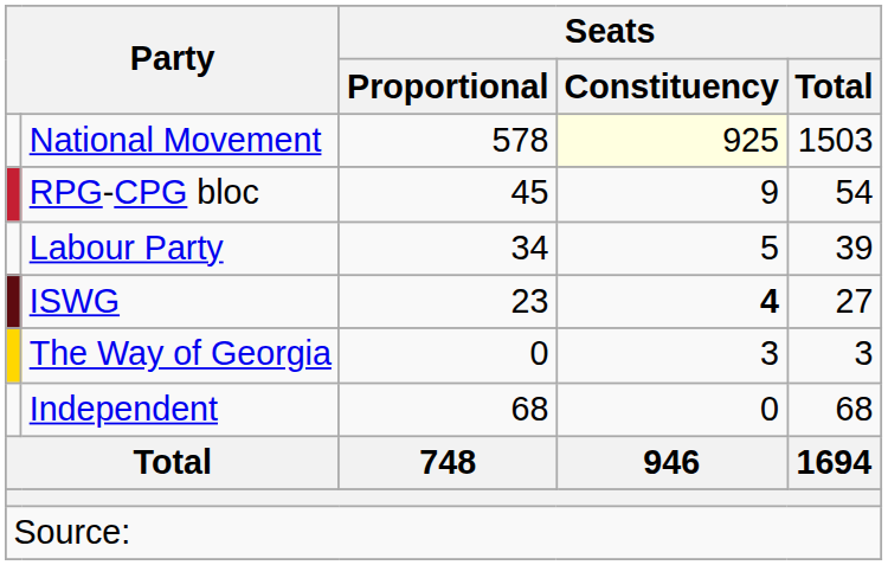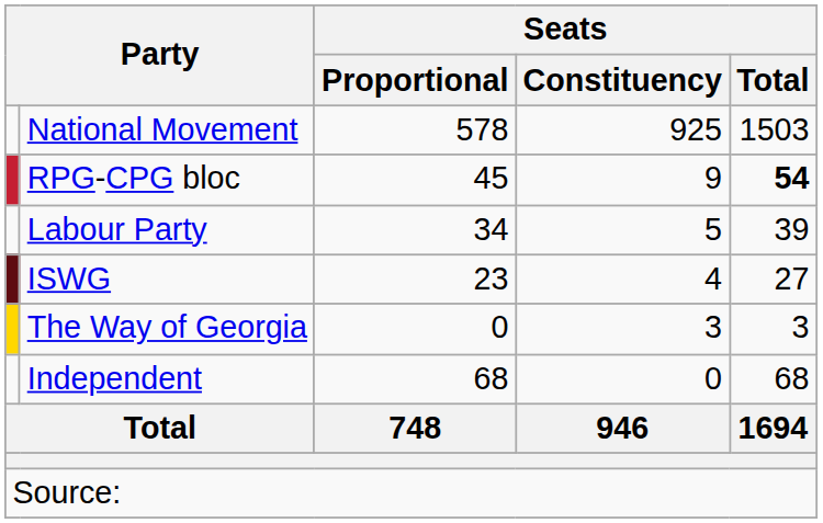National Movement | Seats / Constituency: lightyellow background -> no background
RPG-CPG bloc | Seats / Total: normal -> bold
ISWG | Seats / Constituency: bold -> normal
